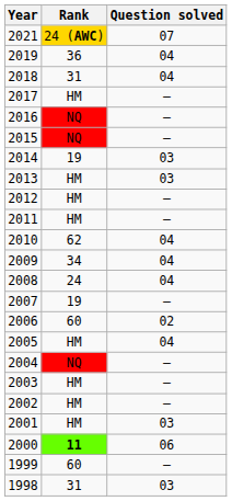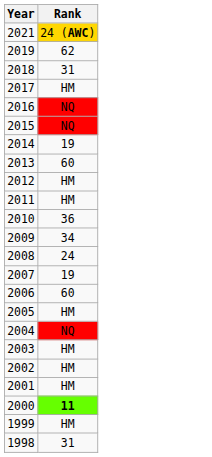- column: Question solved | 07 | 04 | 04 | – | – | – | 03 | 03 | – | – | 04 | 04 | 04 | – | 02 | 04 | – | – | – | 03 | 06 | – | 03
2019 | Rank: 36 -> 62
2013 | Rank: HM -> 60
2010 | Rank: 62 -> 36
1999 | Rank: 60 -> HM
